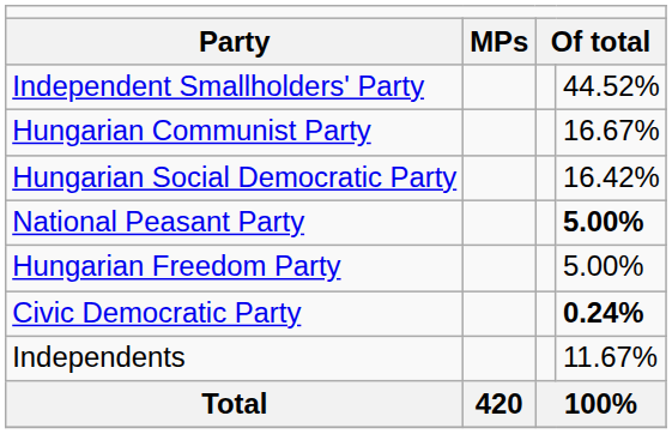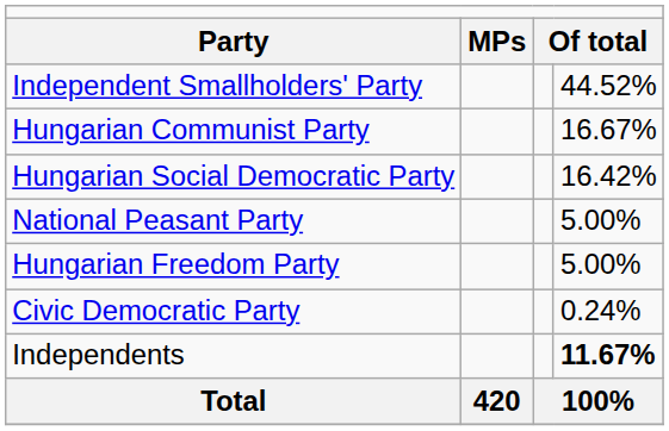National Peasant Party | column 4: bold -> normal
Civic Democratic Party | column 4: bold -> normal
Independents | column 4: normal -> bold
